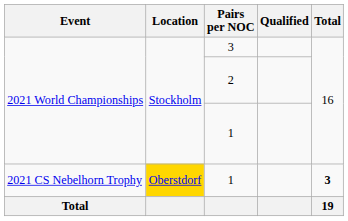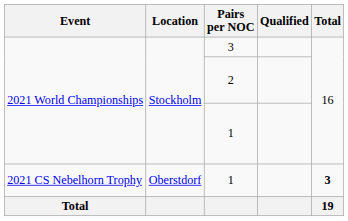2021 CS Nebelhorn Trophy / 1 | Location: gold background -> no background
